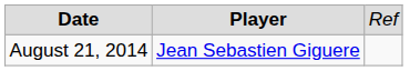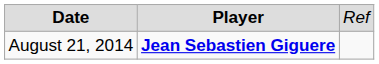August 21, 2014 | column 2: normal -> bold
